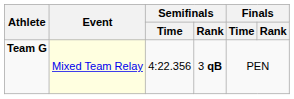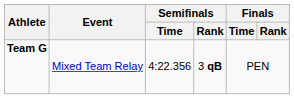Team G | Event: lightyellow background -> no background
